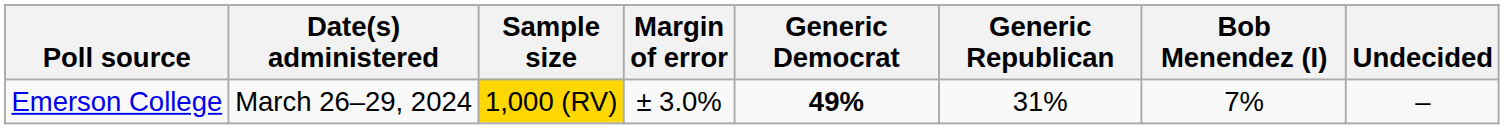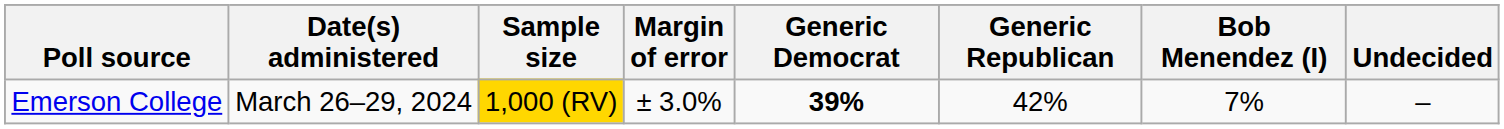Emerson College | Generic Democrat: 49% -> 39%
Emerson College | Generic Republican: 31% -> 42%
